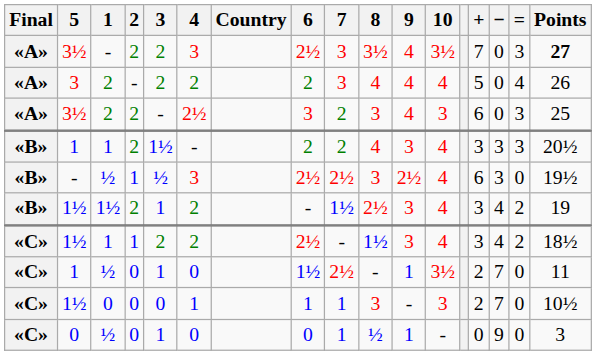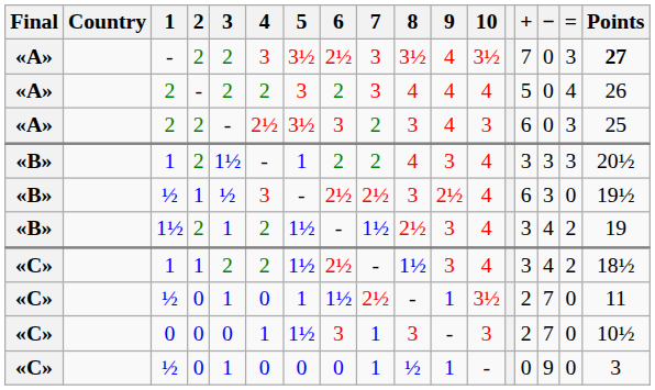columns swapped: Country <-> 5
row 10 | 6: 1 -> 3
